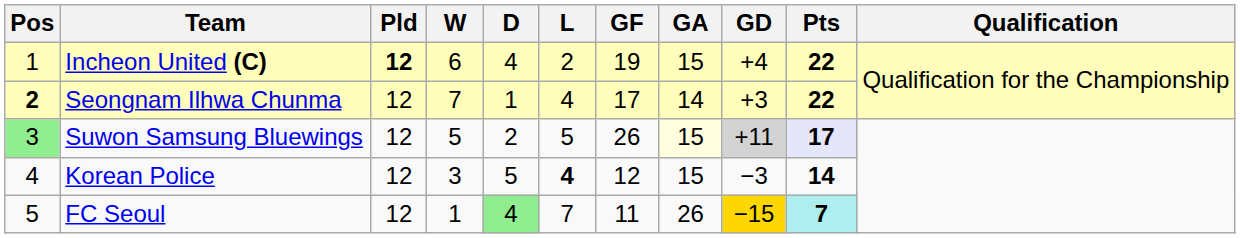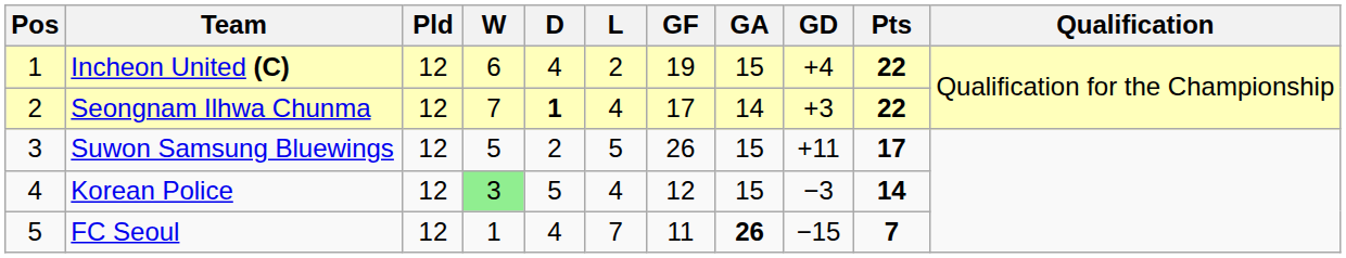Incheon United (C) | Pld: bold -> normal
Seongnam Ilhwa Chunma | Pos: bold -> normal
Seongnam Ilhwa Chunma | D: normal -> bold
Suwon Samsung Bluewings | Pos: lightgreen background -> no background
Suwon Samsung Bluewings | GA: lightyellow background -> no background
Suwon Samsung Bluewings | GD: lightgrey background -> no background
Suwon Samsung Bluewings | Pts: lavender background -> no background
Korean Police | W: no background -> lightgreen background
Korean Police | L: bold -> normal
FC Seoul | D: lightgreen background -> no background
FC Seoul | GA: normal -> bold
FC Seoul | GD: gold background -> no background
FC Seoul | Pts: paleturquoise background -> no background
